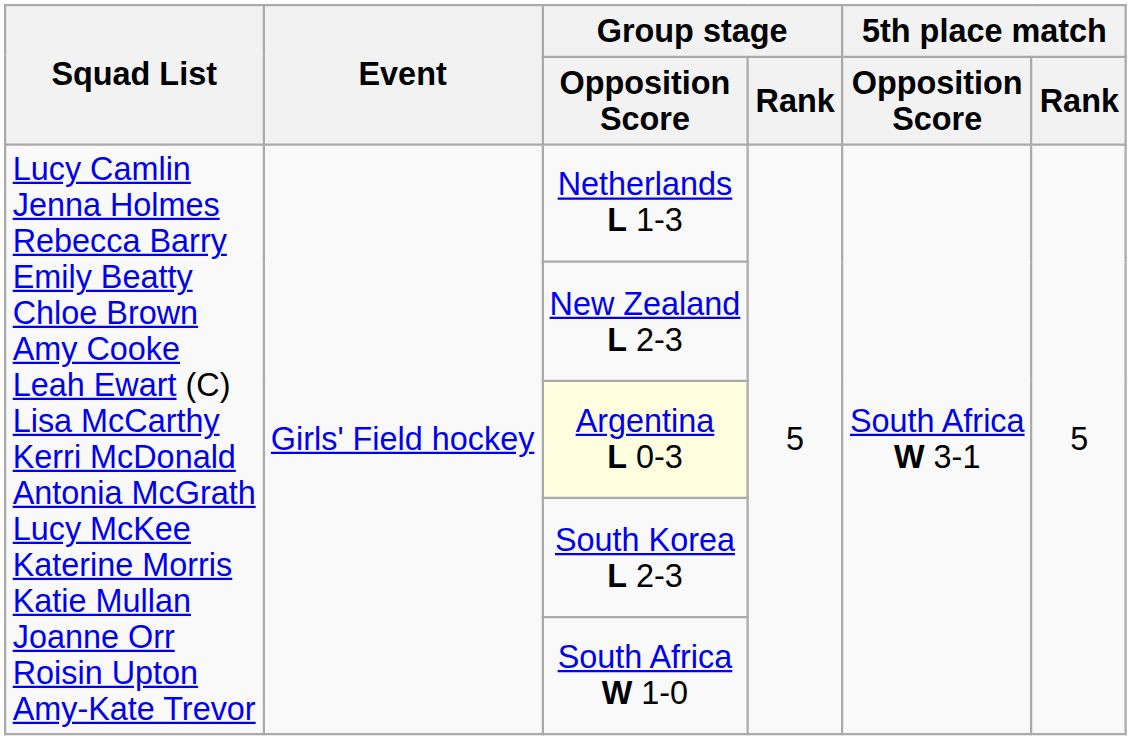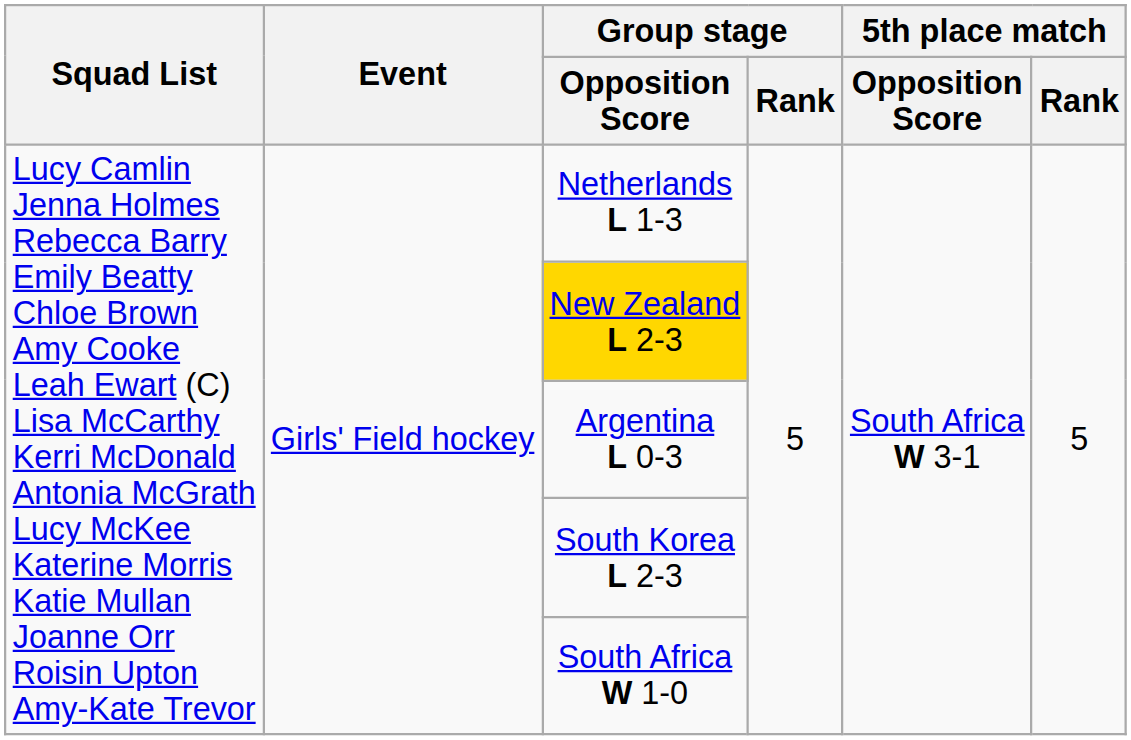New Zealand L 2-3 | Group stage / Opposition Score: no background -> gold background
Argentina L 0-3 | Group stage / Opposition Score: lightyellow background -> no background
